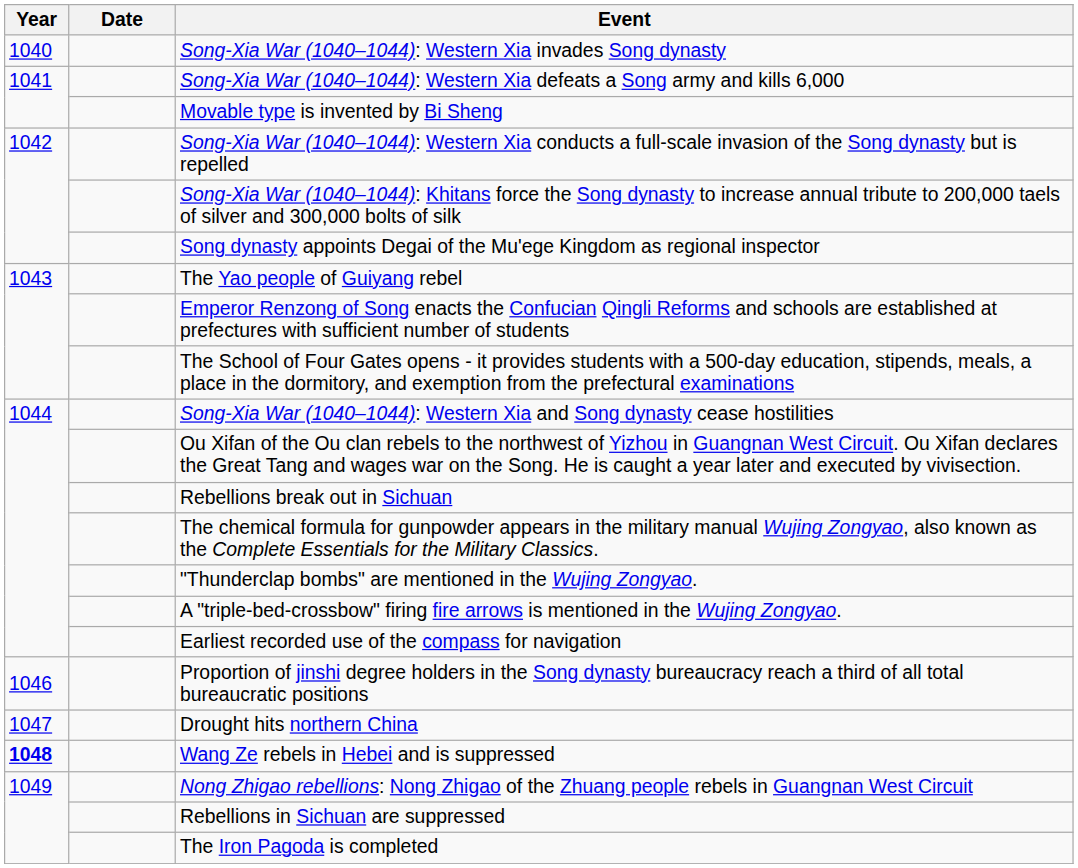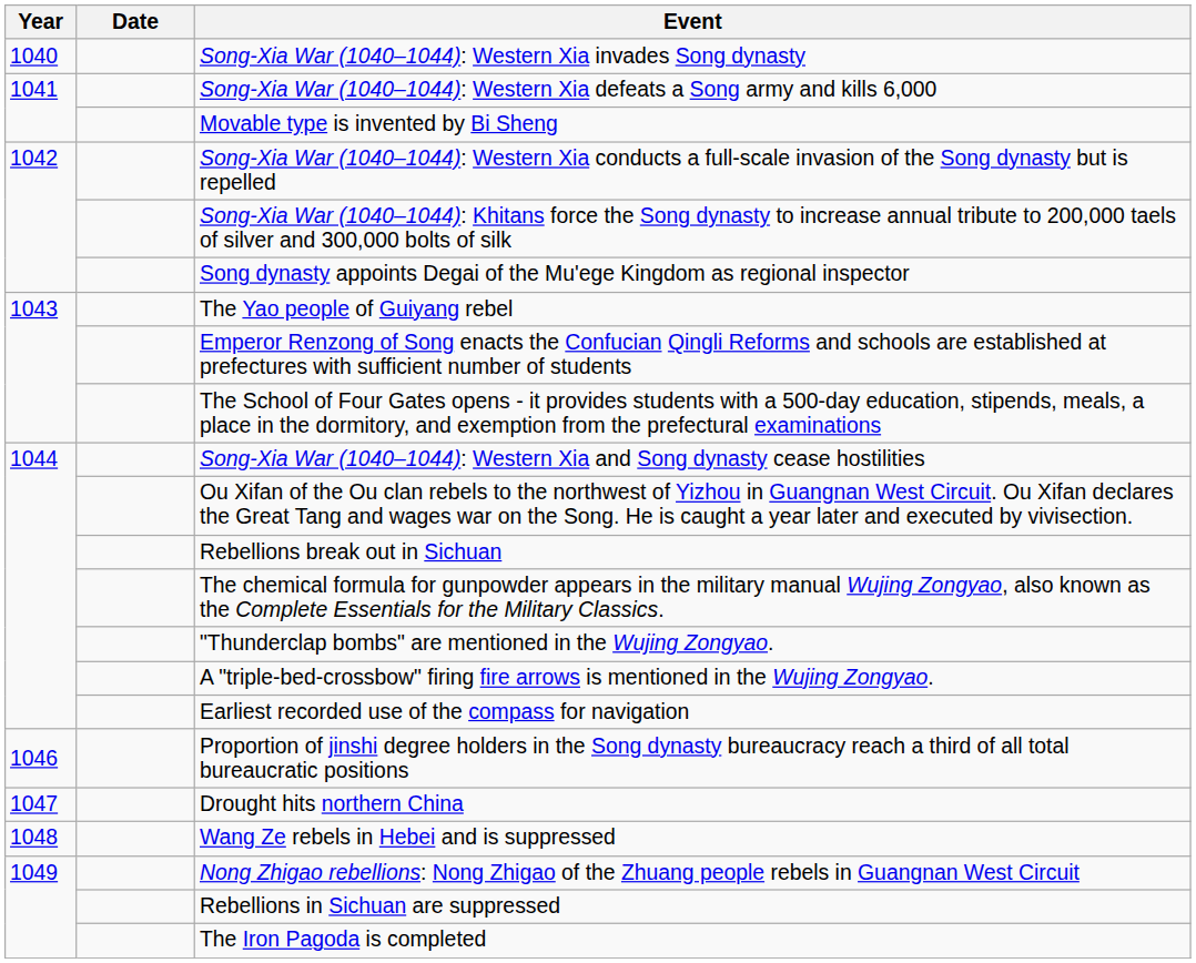Wang Ze rebels in Hebei and is suppressed | Year: bold -> normal
